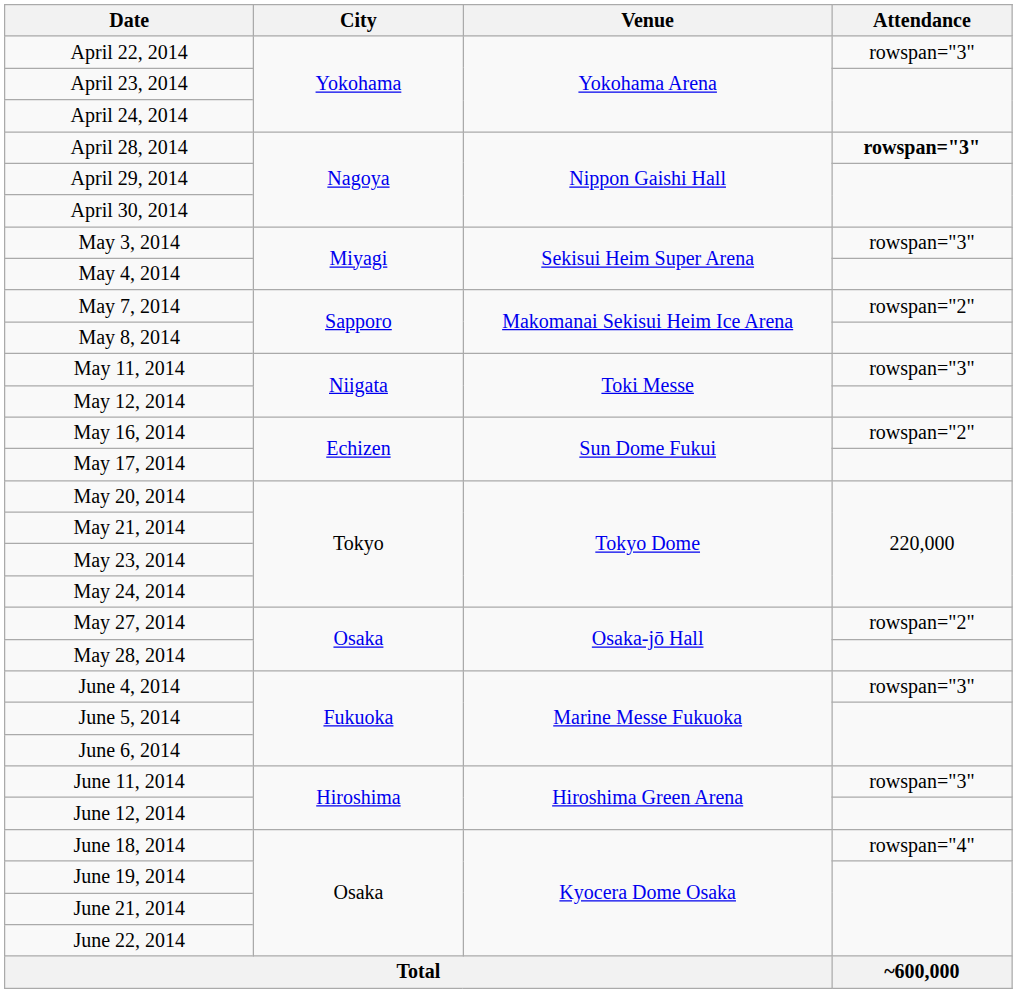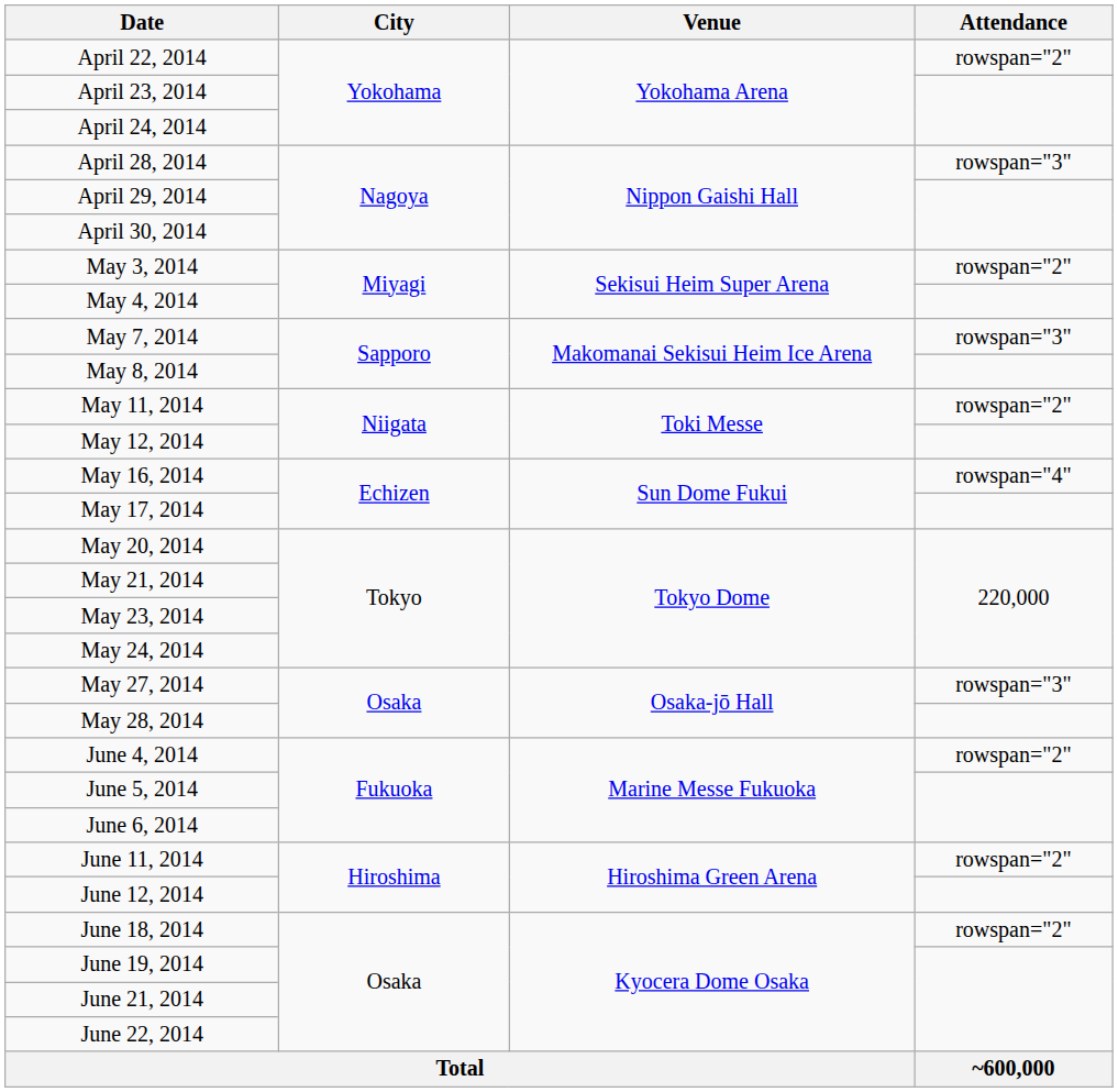April 22, 2014 | Attendance: rowspan="3" -> rowspan="2"
April 28, 2014 | Attendance: bold -> normal
May 3, 2014 | Attendance: rowspan="3" -> rowspan="2"
May 7, 2014 | Attendance: rowspan="2" -> rowspan="3"
May 11, 2014 | Attendance: rowspan="3" -> rowspan="2"
May 16, 2014 | Attendance: rowspan="2" -> rowspan="4"
May 27, 2014 | Attendance: rowspan="2" -> rowspan="3"
June 4, 2014 | Attendance: rowspan="3" -> rowspan="2"
June 11, 2014 | Attendance: rowspan="3" -> rowspan="2"
June 18, 2014 | Attendance: rowspan="4" -> rowspan="2"
